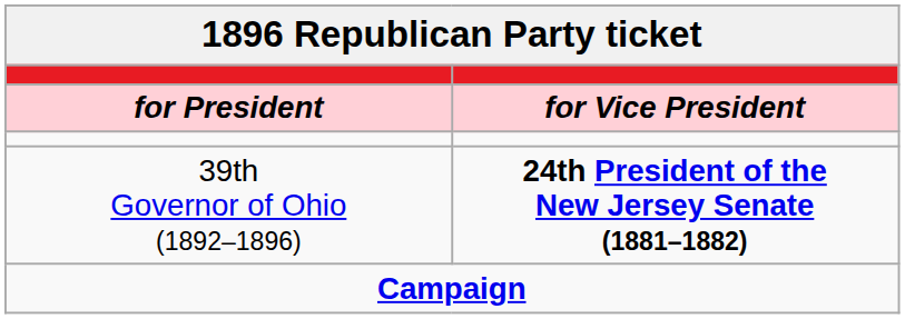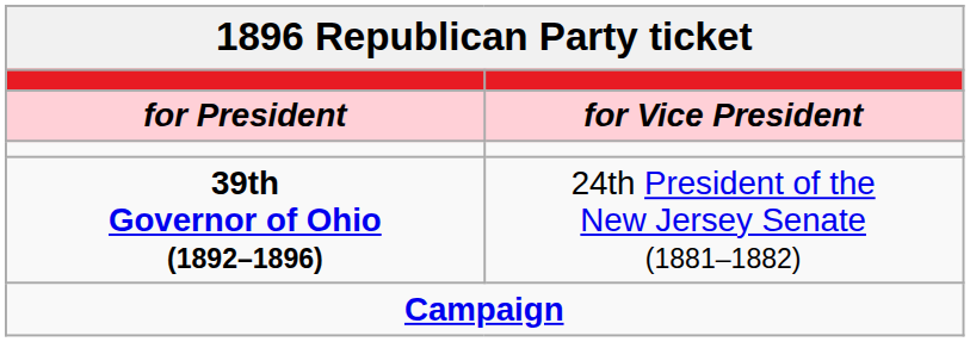39th Governor of Ohio (1892–1896) | column 1: normal -> bold
39th Governor of Ohio (1892–1896) | column 2: bold -> normal
